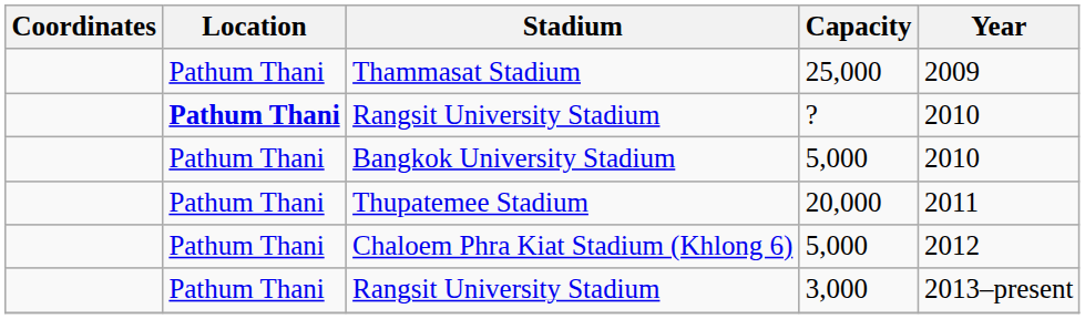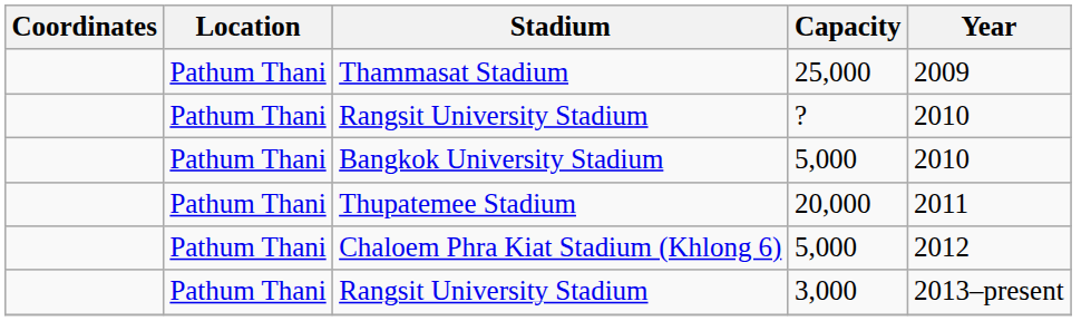Rangsit University Stadium / ? | Location: bold -> normal
